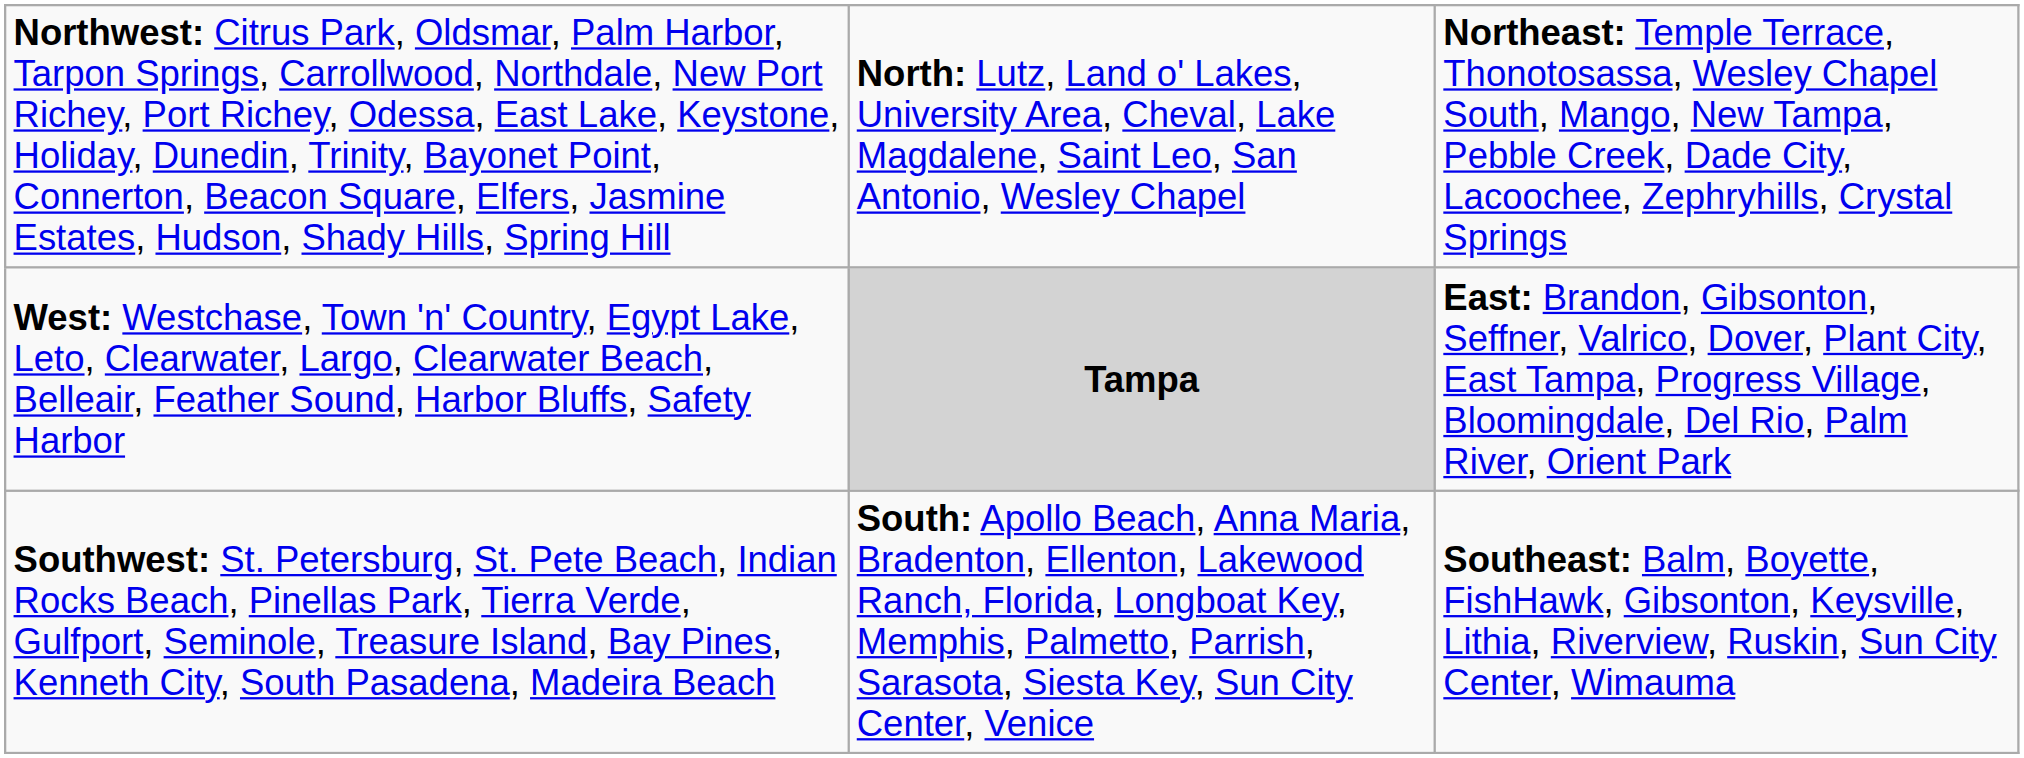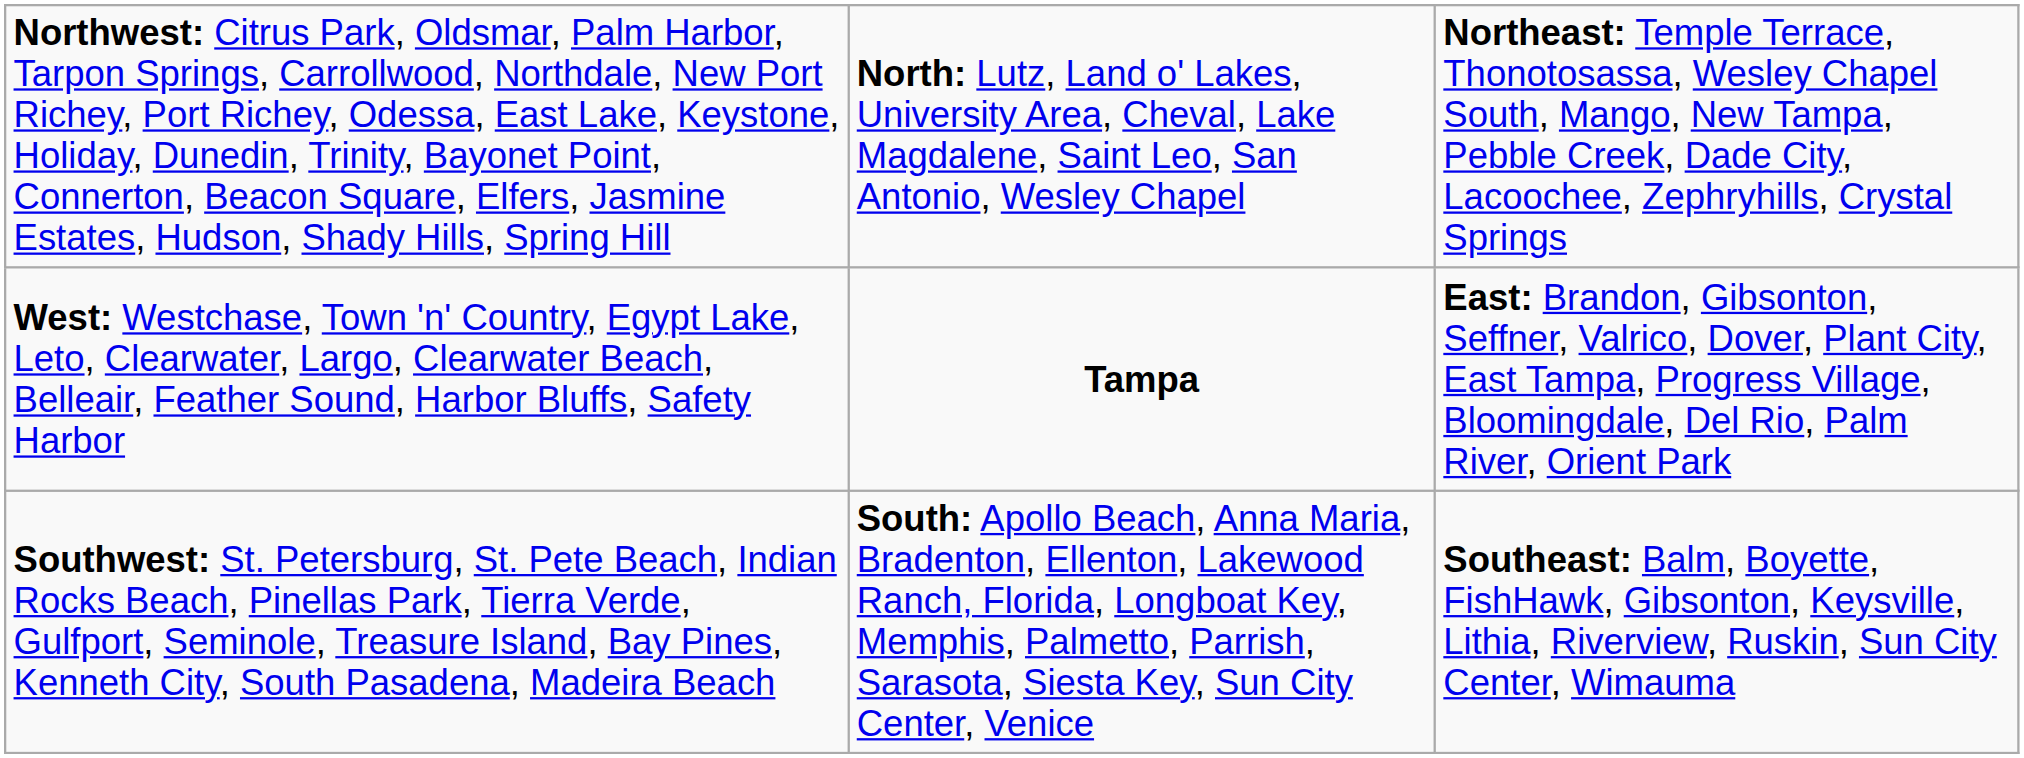row 2 | column 2: lightgrey background -> no background
